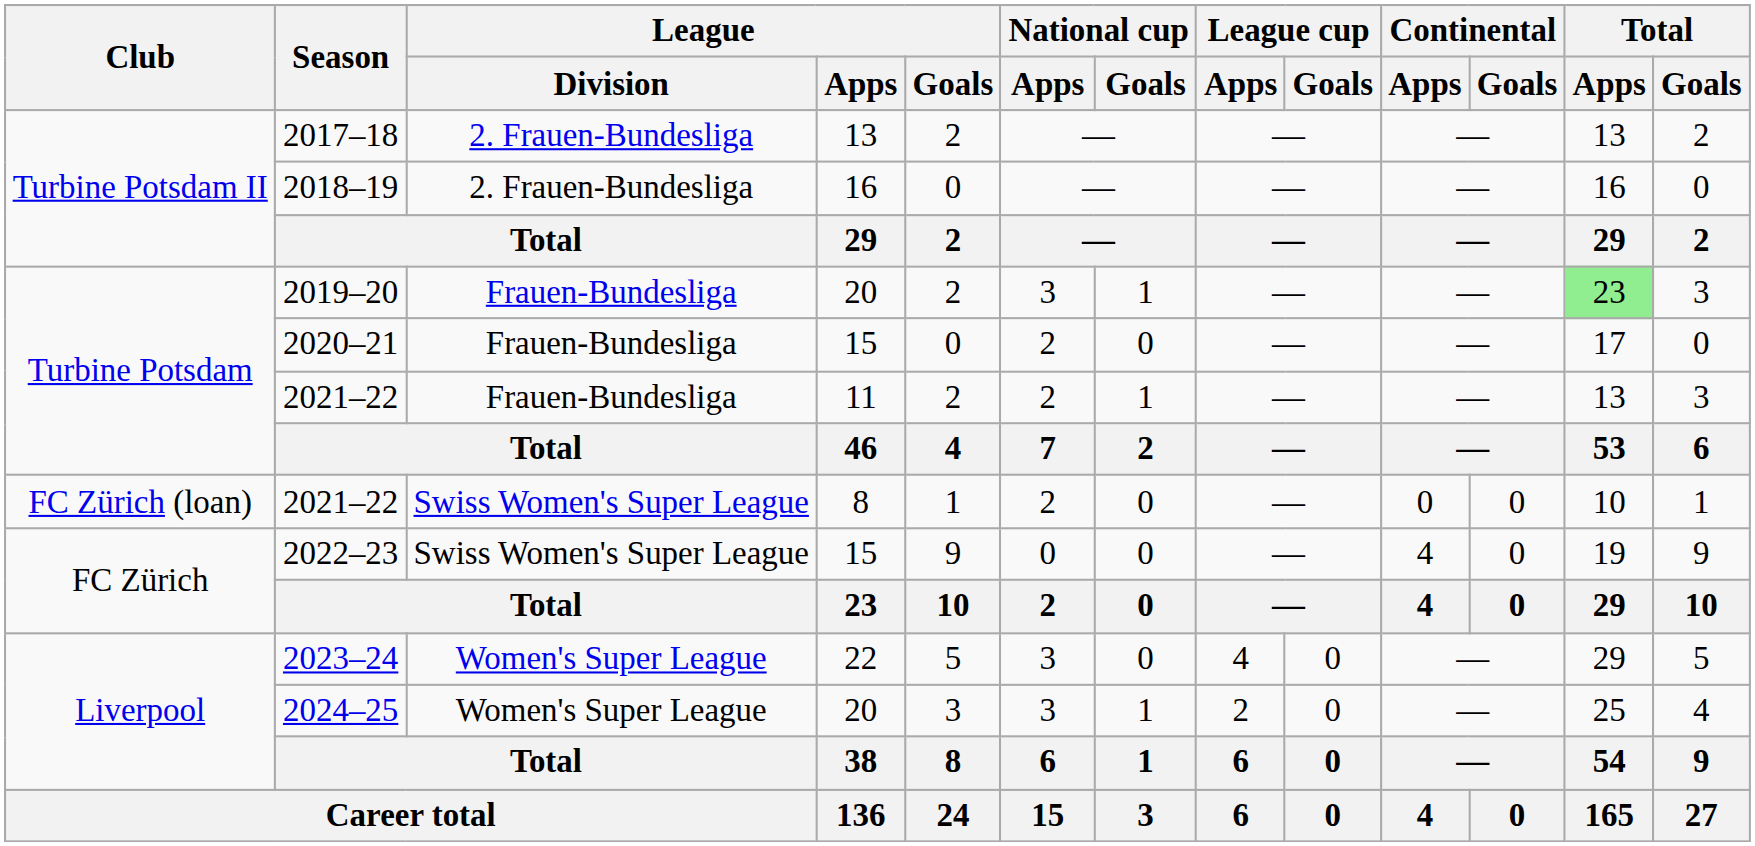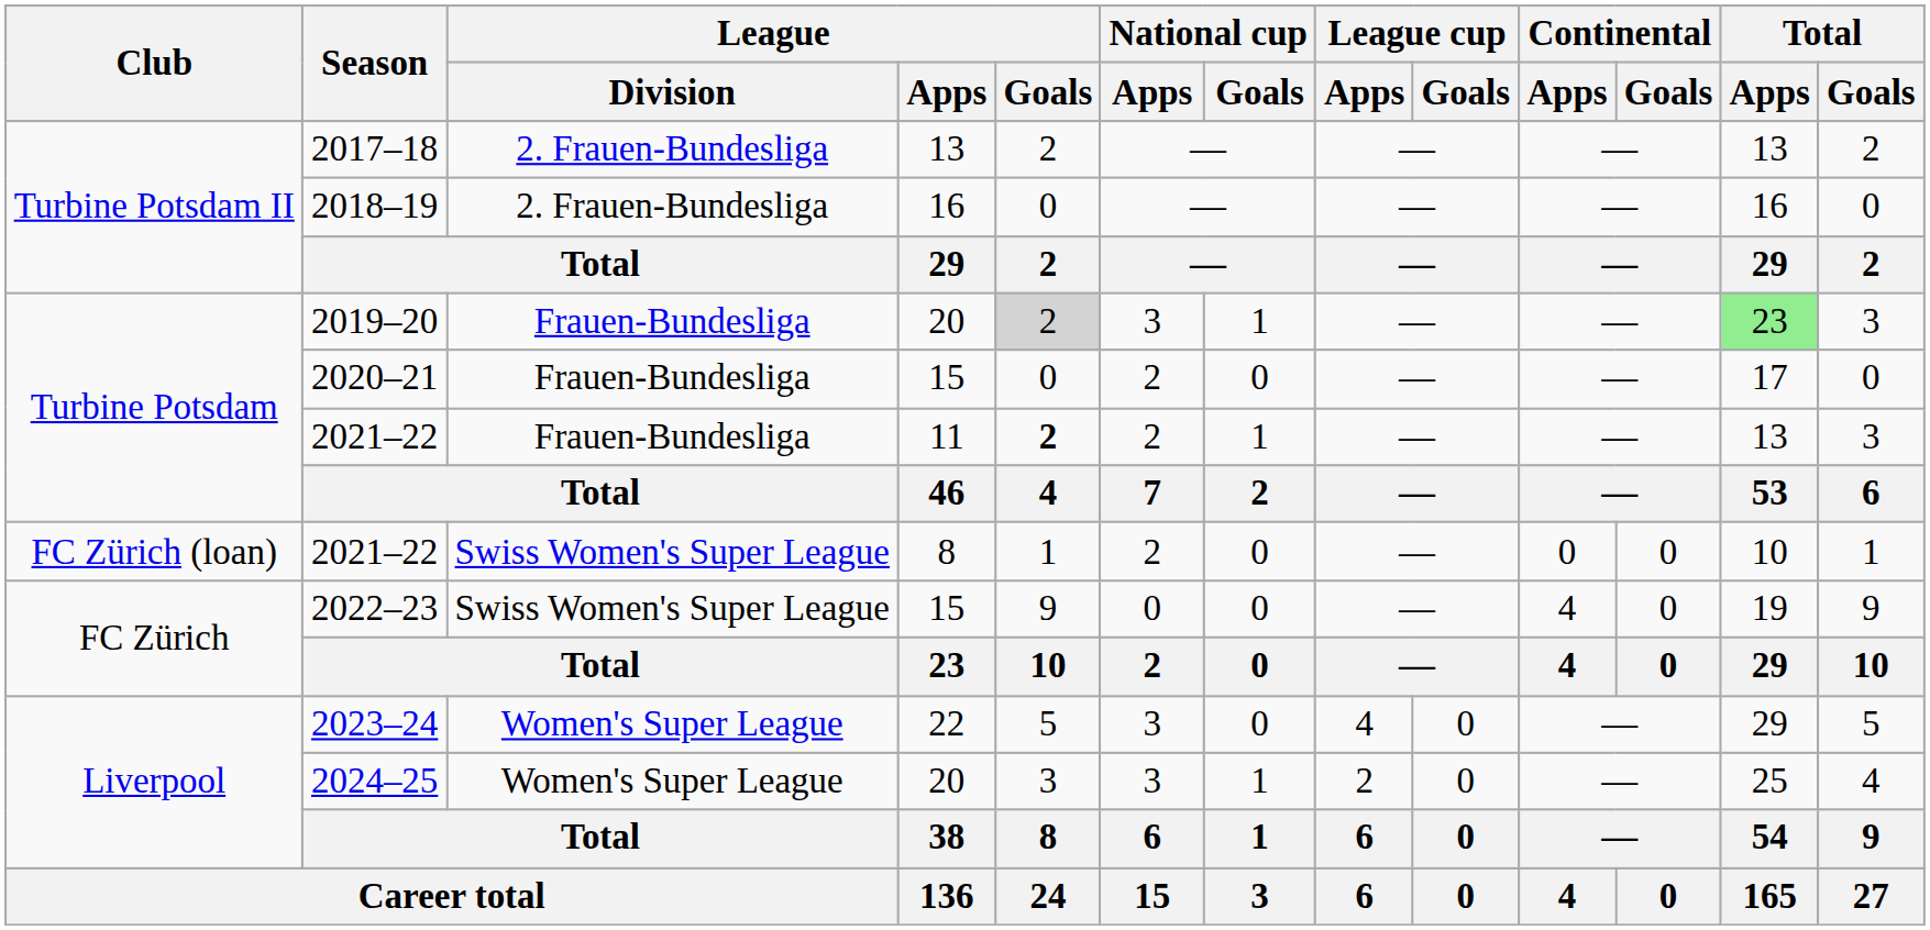2019–20 | League / Goals: no background -> lightgrey background
2021–22 / 11 | League / Goals: normal -> bold
